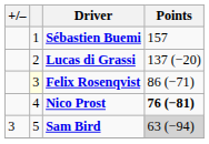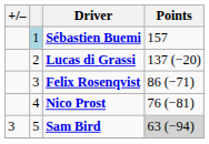Sébastien Buemi | column 2: no background -> lightblue background
Felix Rosenqvist | column 2: lightyellow background -> no background
Nico Prost | Points: bold -> normal
